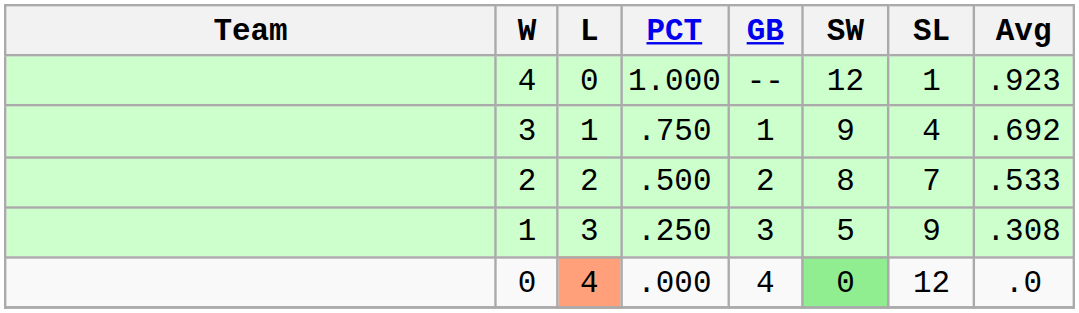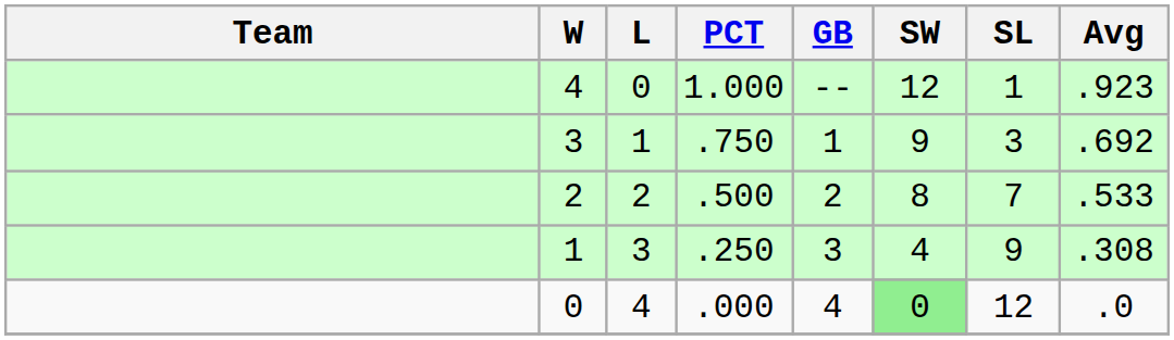row 3 | SL: 4 -> 3
row 5 | SW: 5 -> 4
row 6 | L: lightsalmon background -> no background
